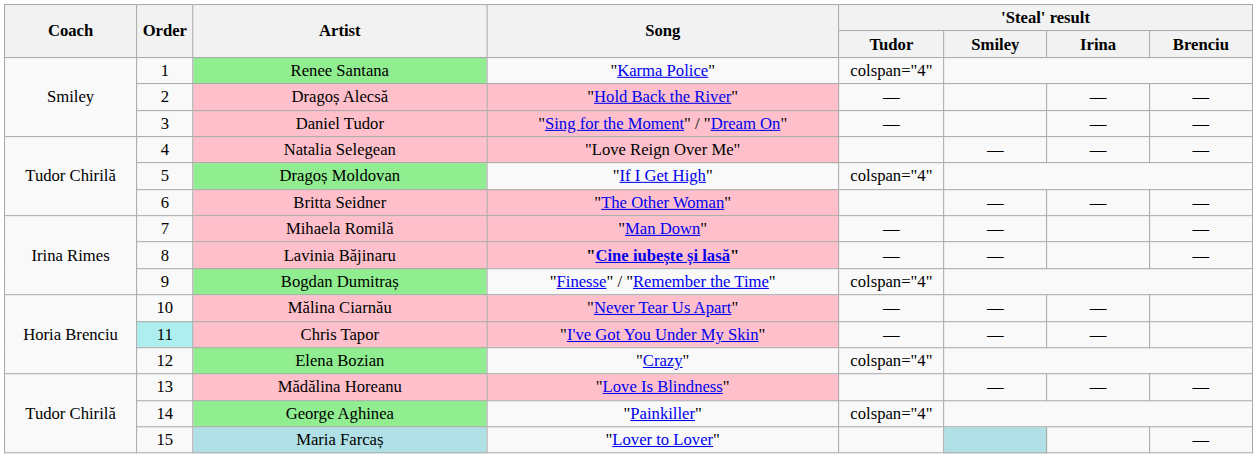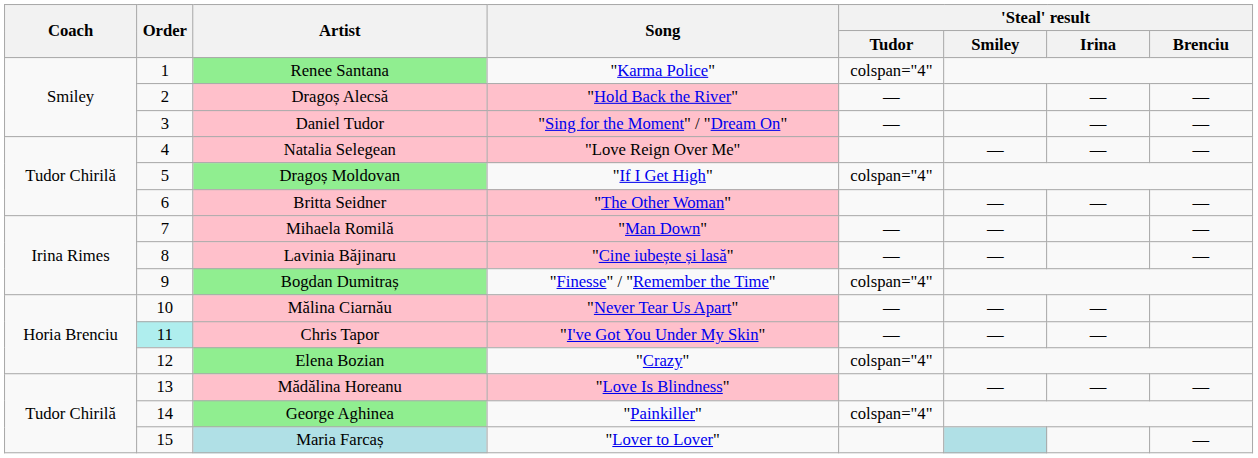Lavinia Băjinaru | Song: bold -> normal
